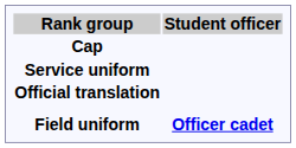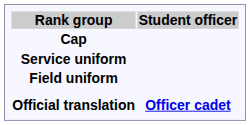row 4 | Rank group: Official translation -> Field uniform
row 5 | Rank group: Field uniform -> Official translation
